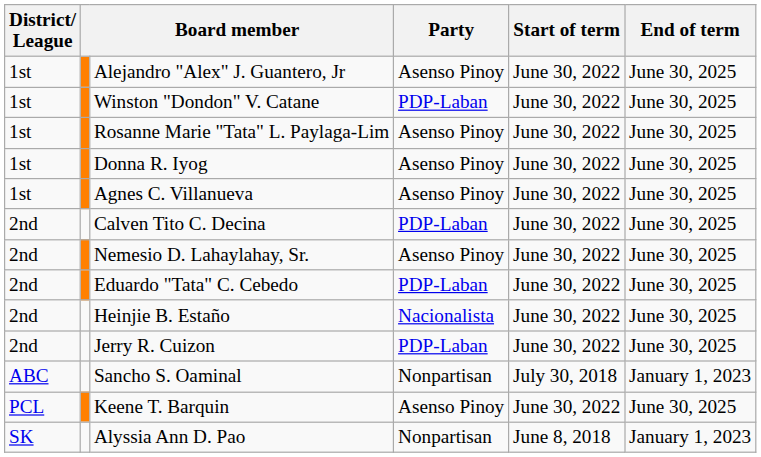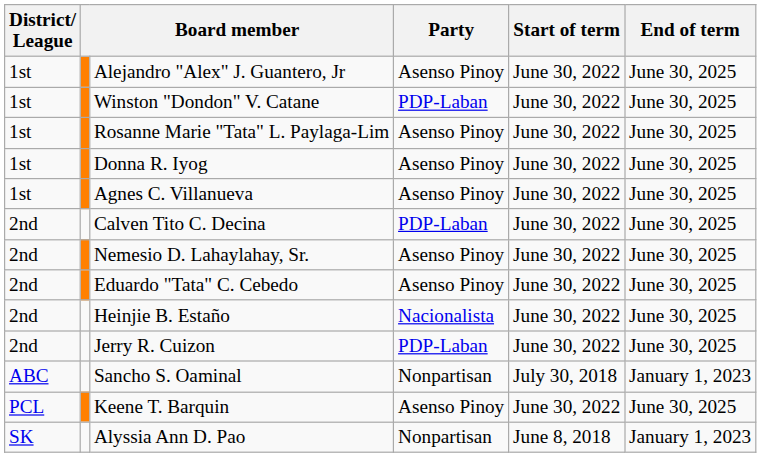Eduardo "Tata" C. Cebedo | Party: PDP-Laban -> Asenso Pinoy
